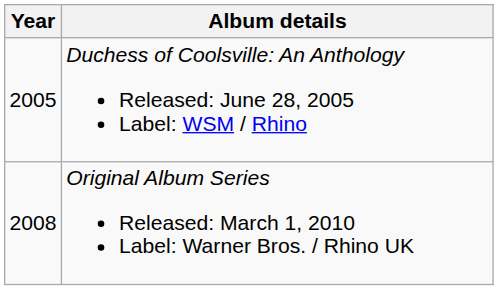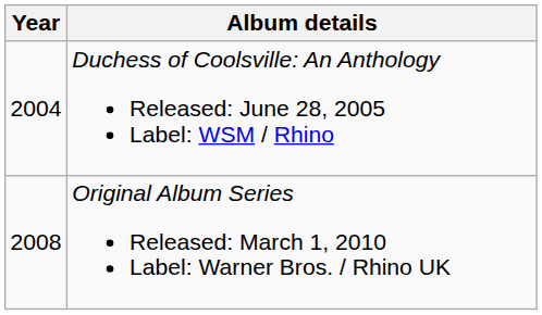row 2 | Year: 2005 -> 2004
